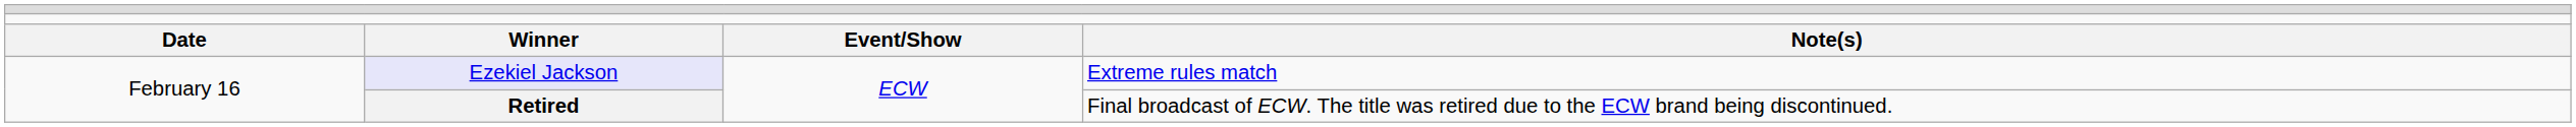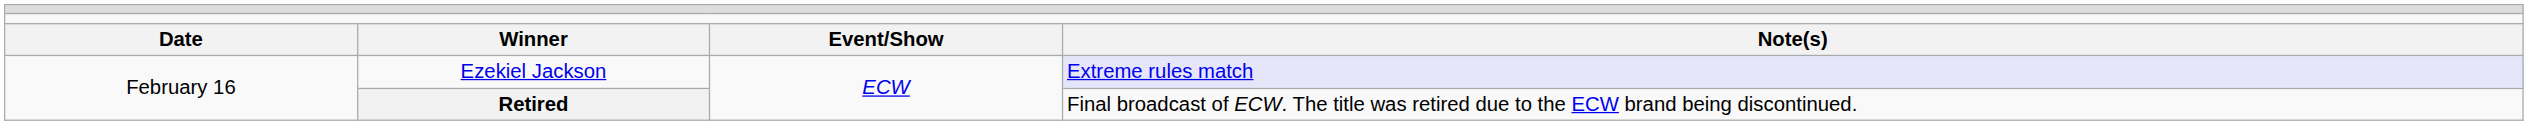Ezekiel Jackson | column 2: lavender background -> no background
Ezekiel Jackson | column 4: no background -> lavender background
